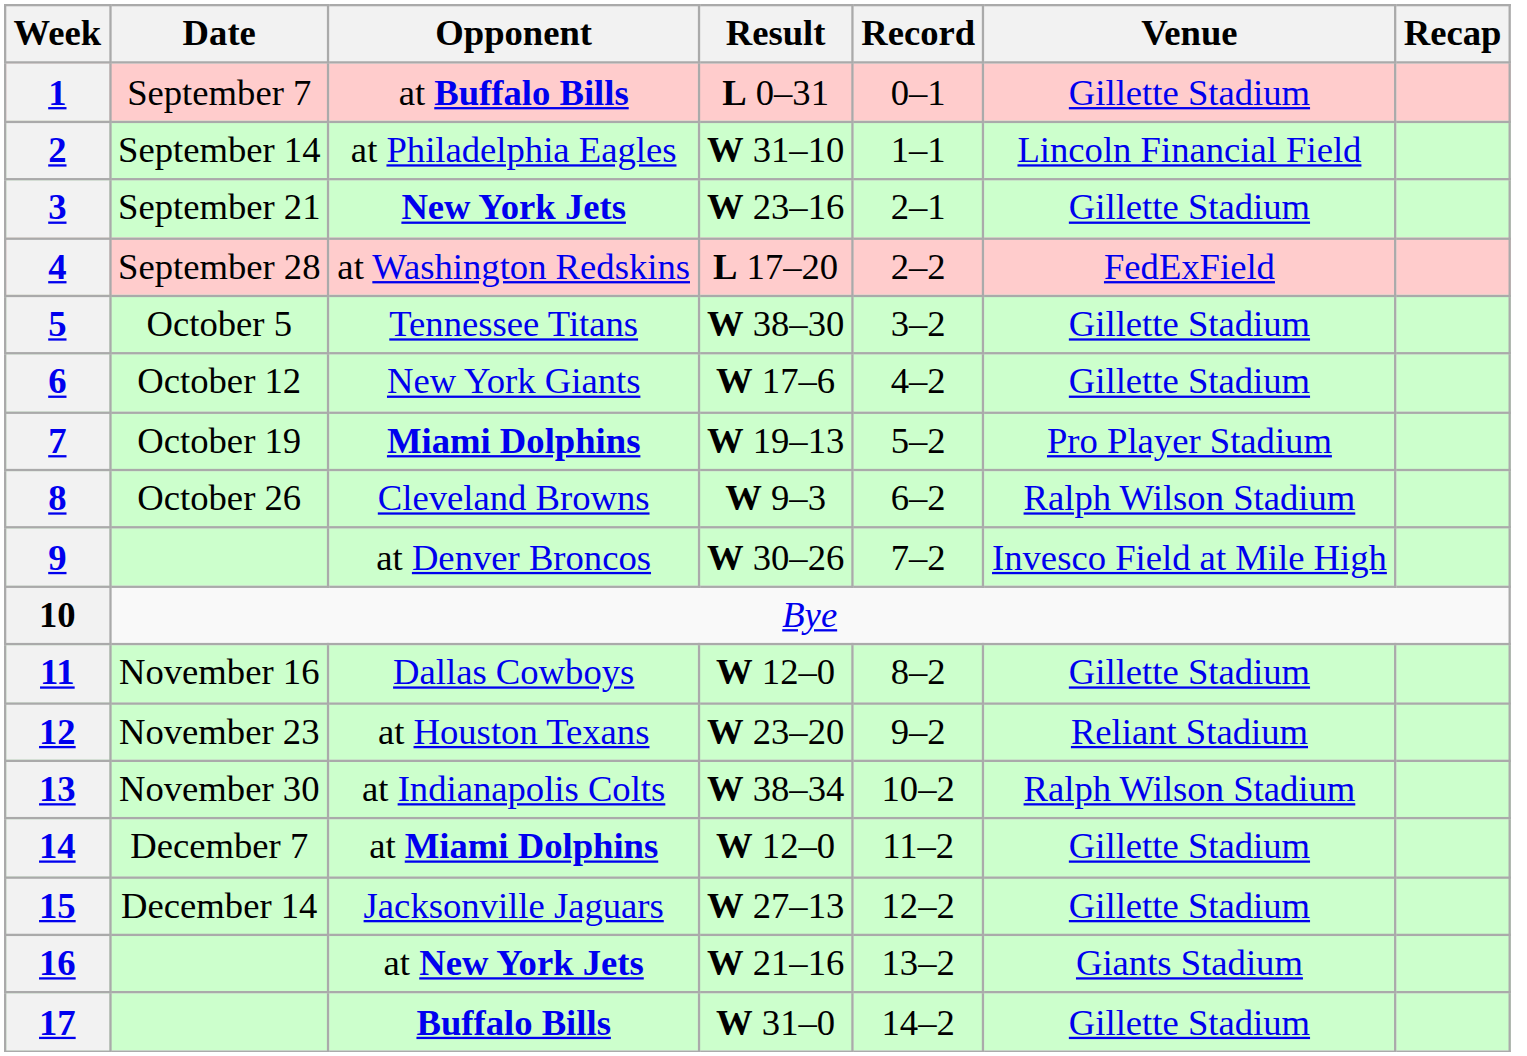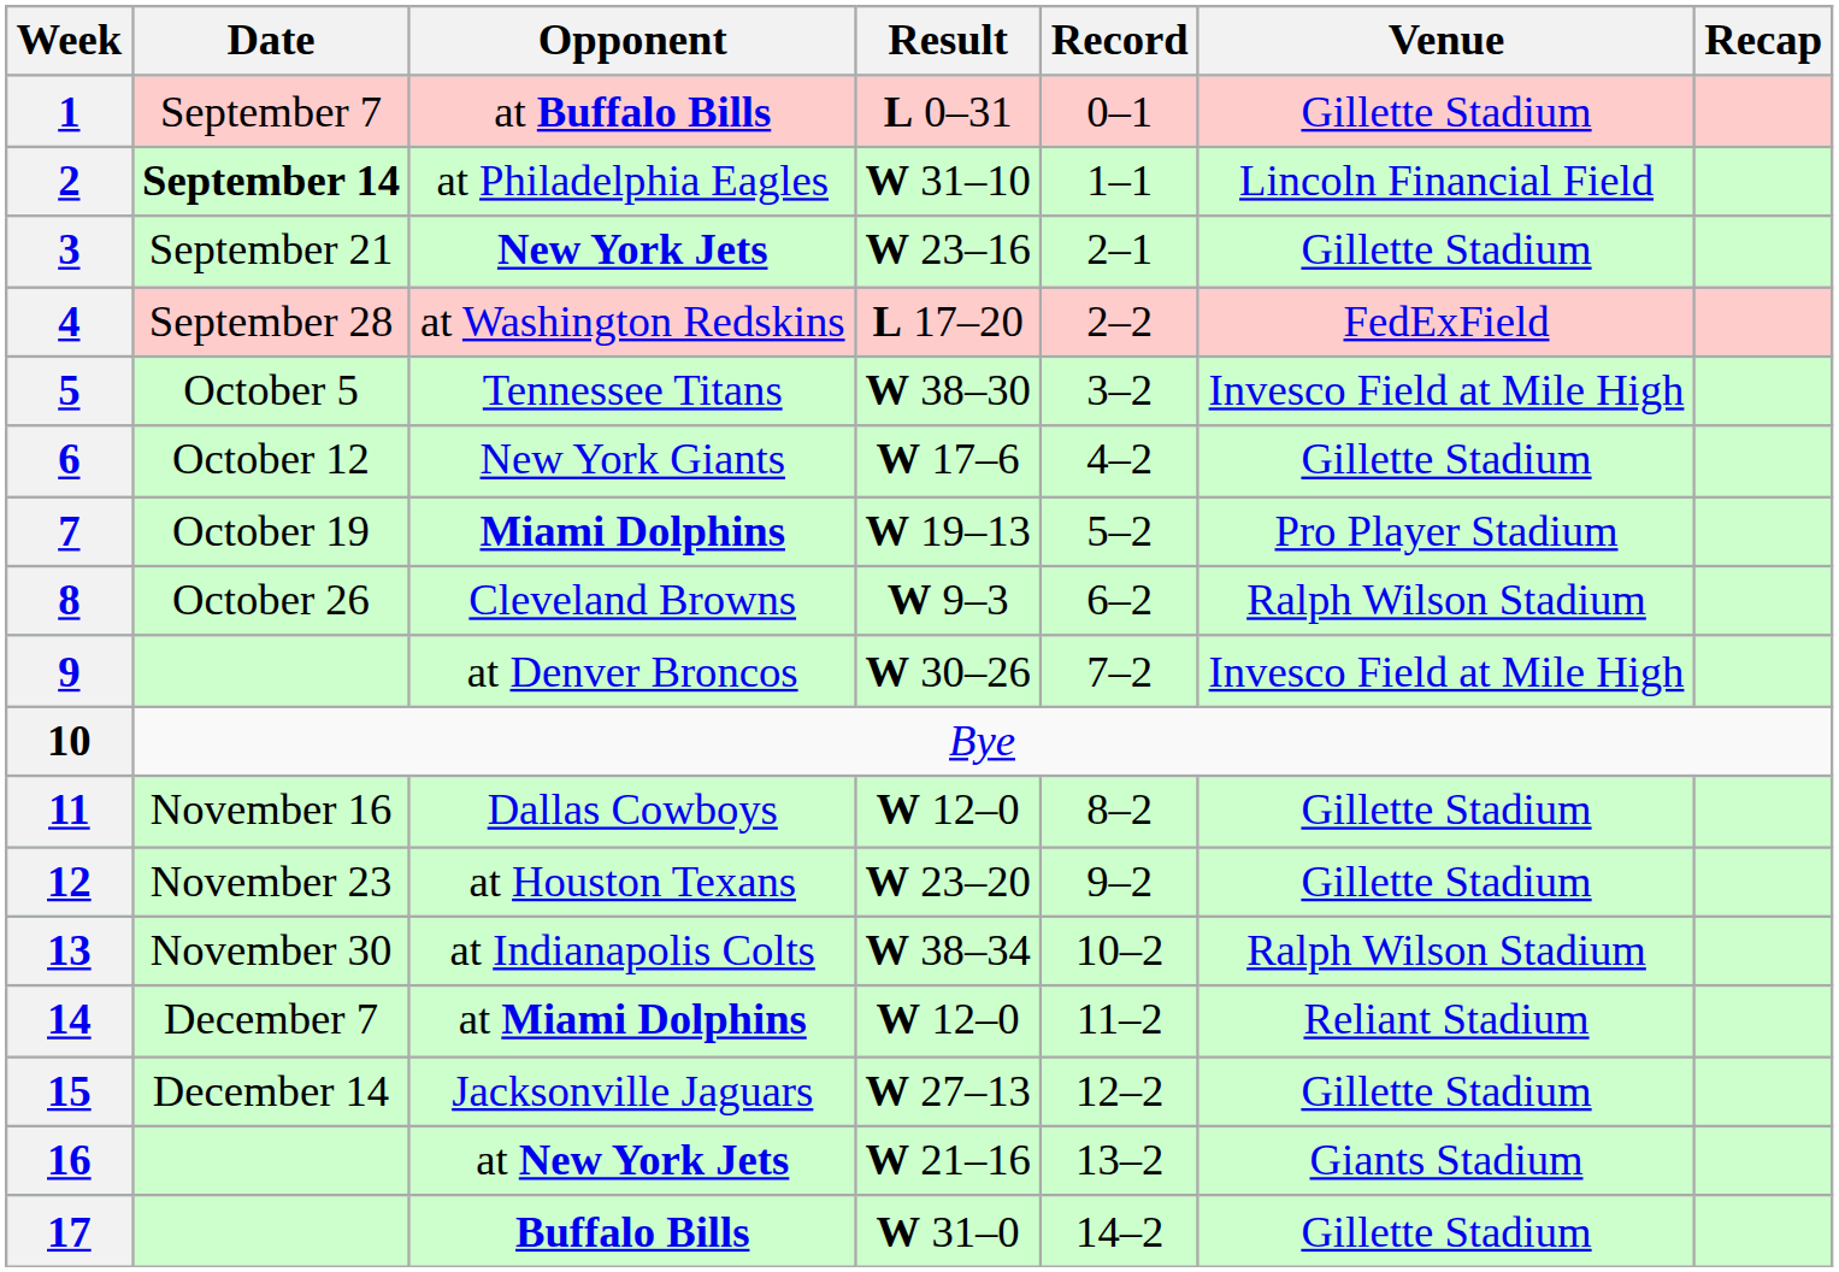2 | Date: normal -> bold
5 | Venue: Gillette Stadium -> Invesco Field at Mile High
12 | Venue: Reliant Stadium -> Gillette Stadium
14 | Venue: Gillette Stadium -> Reliant Stadium
